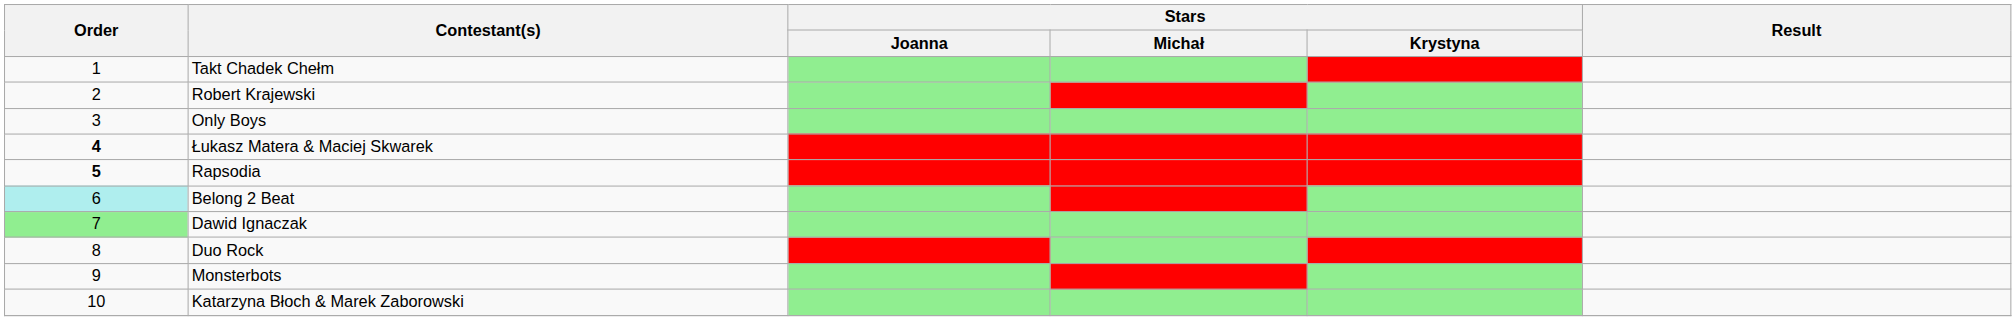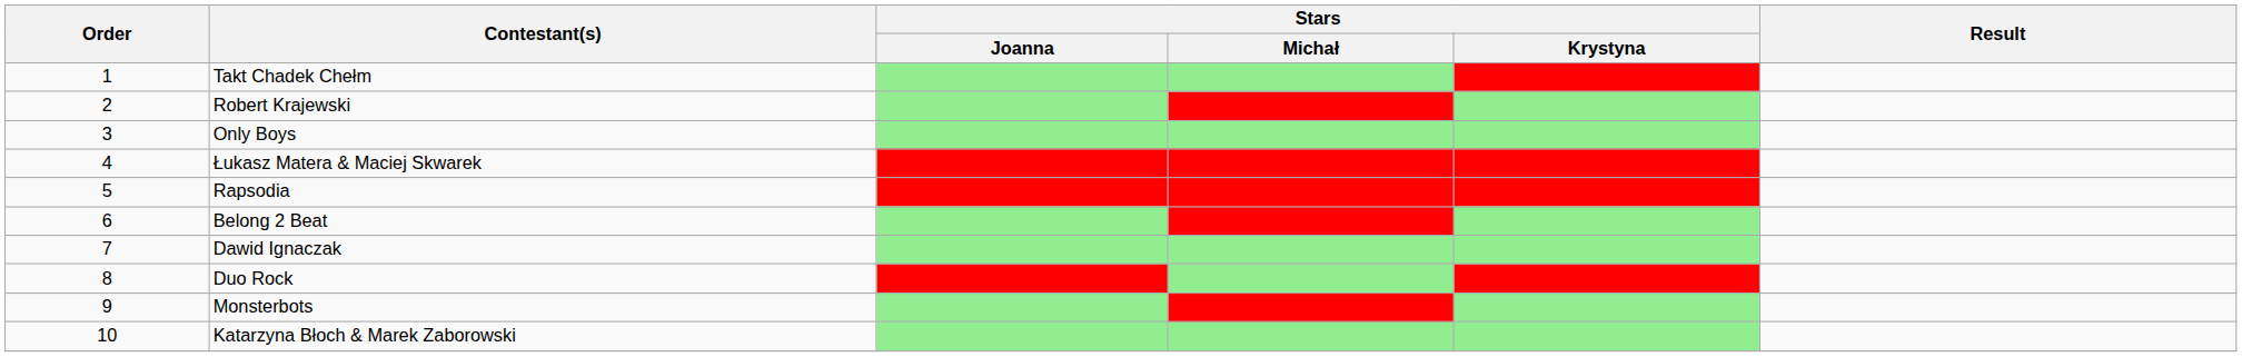Łukasz Matera & Maciej Skwarek | Order: bold -> normal
Rapsodia | Order: bold -> normal
Belong 2 Beat | Order: paleturquoise background -> no background
Dawid Ignaczak | Order: lightgreen background -> no background
